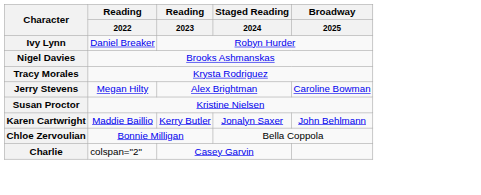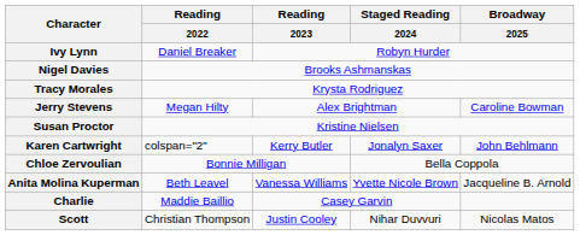Karen Cartwright | Reading / 2022: Maddie Baillio -> colspan="2"
+ row: Anita Molina Kuperman | Beth Leavel | Vanessa Williams | Yvette Nicole Brown | Jacqueline B. Arnold
Charlie | Reading / 2022: colspan="2" -> Maddie Baillio
+ row: Scott | Christian Thompson | Justin Cooley | Nihar Duvvuri | Nicolas Matos
